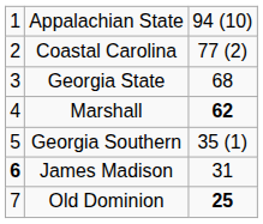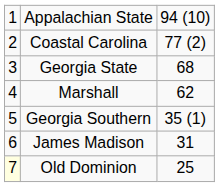Marshall | column 3: bold -> normal
James Madison | column 1: bold -> normal
Old Dominion | column 1: no background -> lightyellow background
Old Dominion | column 3: bold -> normal
